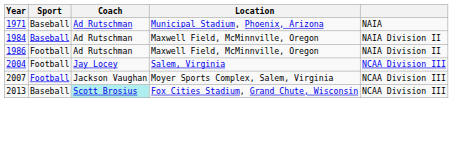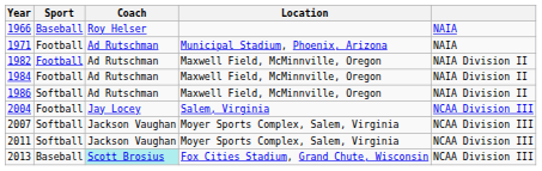+ row: 1966 | Baseball | Roy Helser | NAIA
1971 | Sport: Baseball -> Football
+ row: 1982 | Football | Ad Rutschman | Maxwell Field, McMinnville, Oregon | NAIA Division II
1984 | Sport: Baseball -> Football
1986 | Sport: Football -> Softball
2007 | Sport: Football -> Softball
+ row: 2011 | Softball | Jackson Vaughan | Moyer Sports Complex, Salem, Virginia | NCAA Division III
